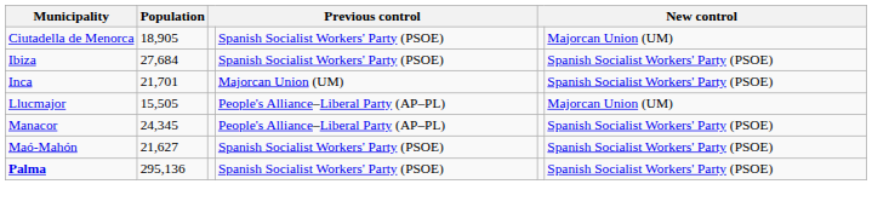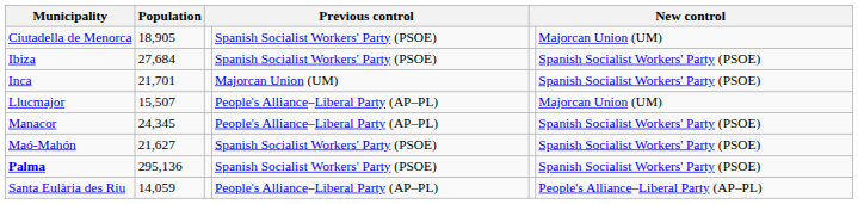Llucmajor | Population: 15,505 -> 15,507
+ row: Santa Eulària des Riu | 14,059 | People's Alliance–Liberal Party (AP–PL) | People's Alliance–Liberal Party (AP–PL)
